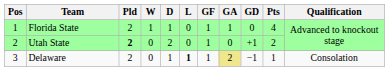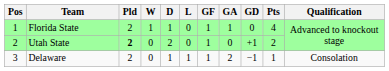Delaware | L: bold -> normal
Delaware | GA: khaki background -> no background
